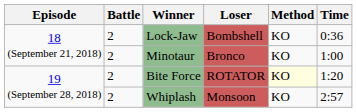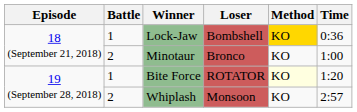Lock-Jaw | Battle: 2 -> 1
Lock-Jaw | Method: no background -> gold background
Bite Force | Battle: 2 -> 1
